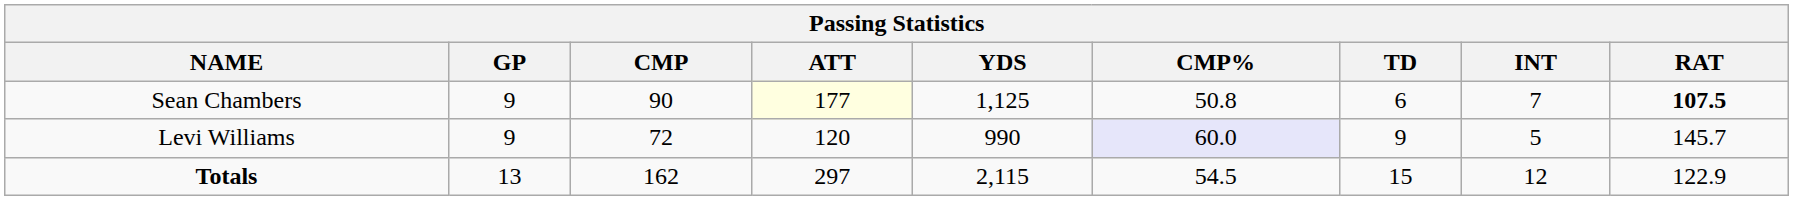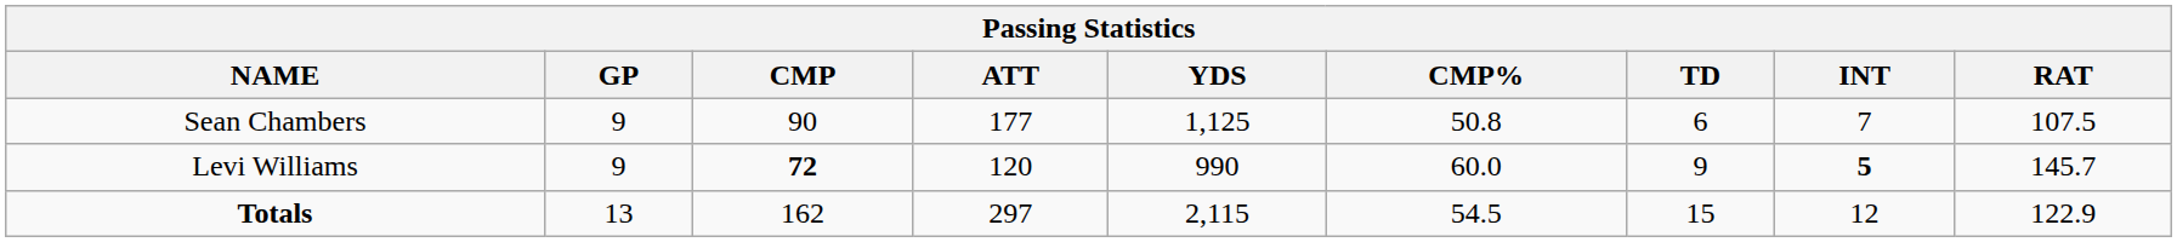Sean Chambers | ATT: lightyellow background -> no background
Sean Chambers | RAT: bold -> normal
Levi Williams | CMP: normal -> bold
Levi Williams | CMP%: lavender background -> no background
Levi Williams | INT: normal -> bold
